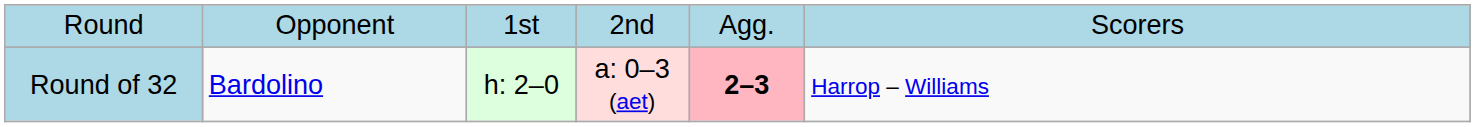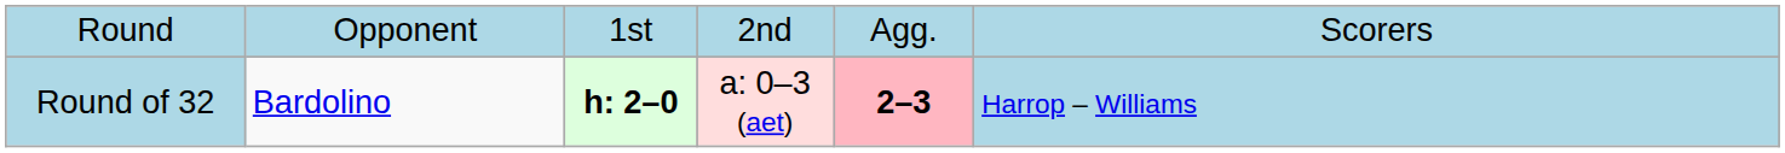Round of 32 | column 3: normal -> bold
Round of 32 | column 6: no background -> lightblue background
